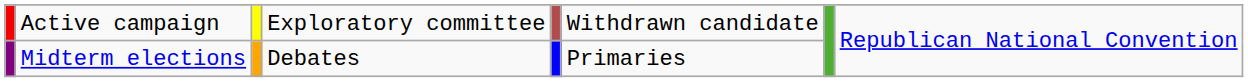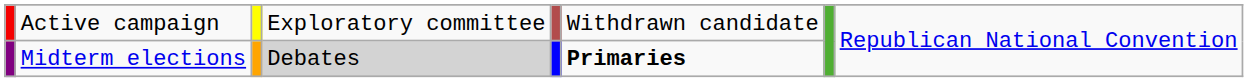Midterm elections | column 4: no background -> lightgrey background
Midterm elections | column 6: normal -> bold
